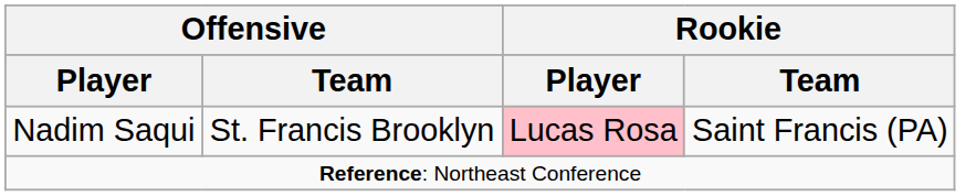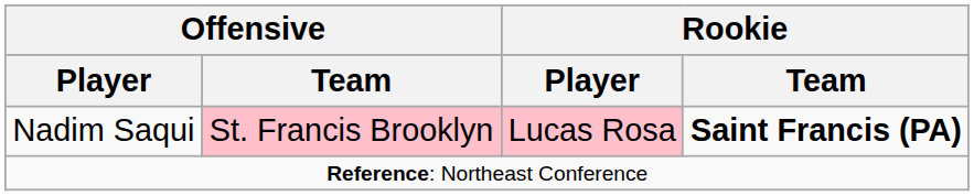Nadim Saqui | Offensive / Team: no background -> pink background
Nadim Saqui | Rookie / Team: normal -> bold
